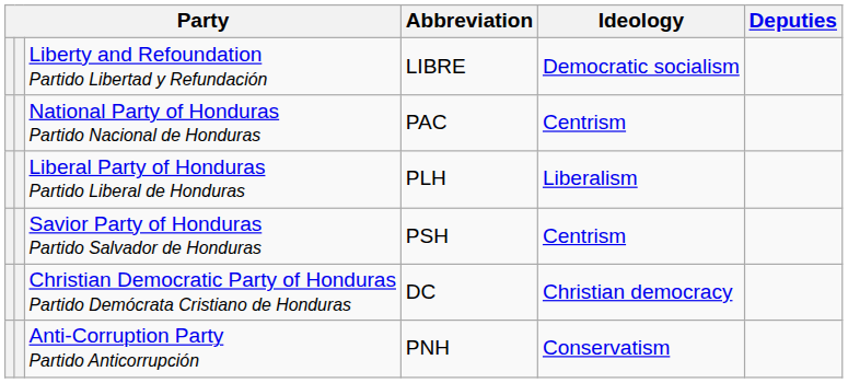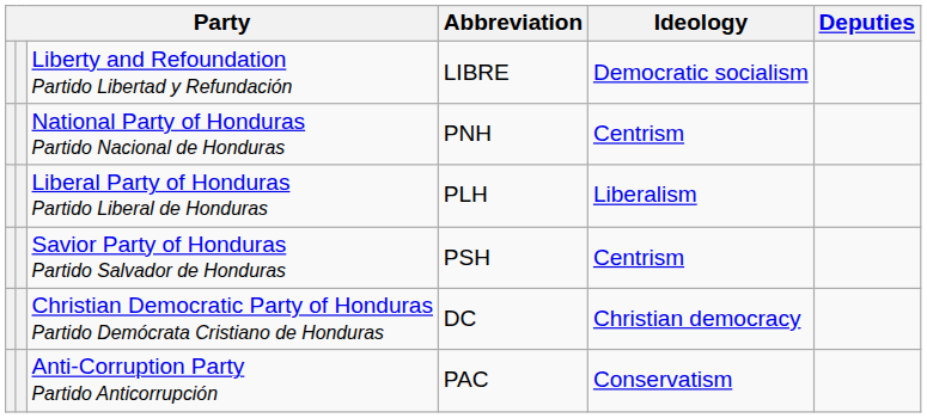National Party of Honduras Partido Nacional de Honduras | Abbreviation: PAC -> PNH
Anti-Corruption Party Partido Anticorrupción | Abbreviation: PNH -> PAC
